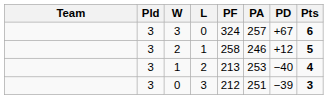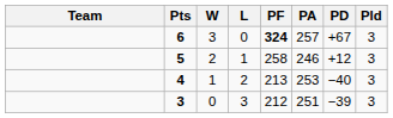columns swapped: Pld <-> Pts
row 2 | PF: normal -> bold
